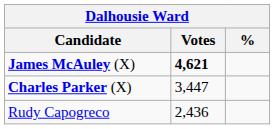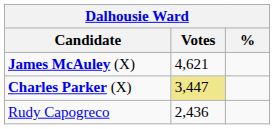James McAuley (X) | Votes: bold -> normal
Charles Parker (X) | Votes: no background -> khaki background
